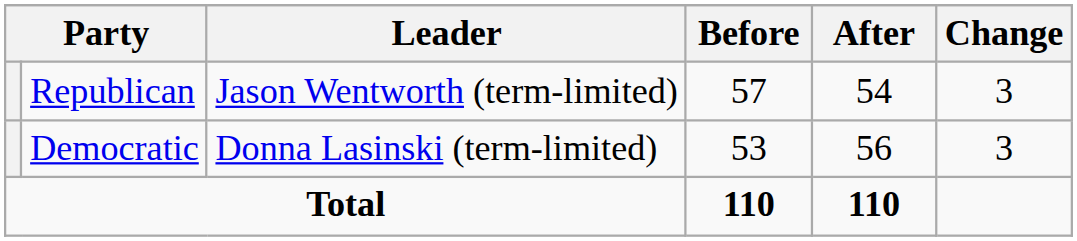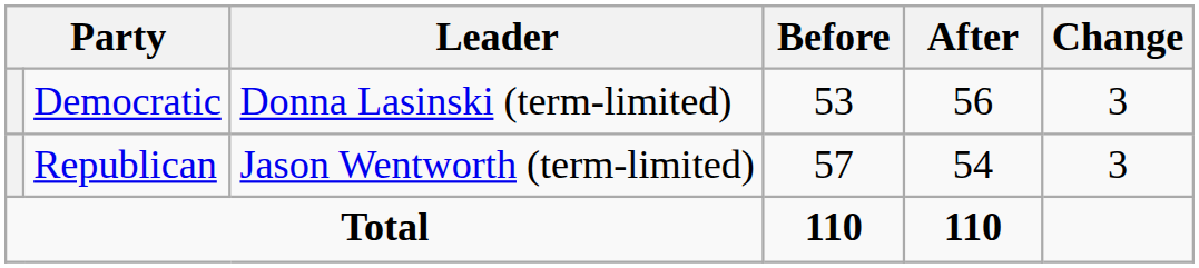rows swapped: Democratic <-> Republican
